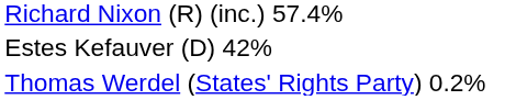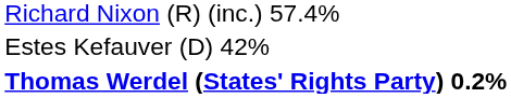row 3 | column 1: normal -> bold
